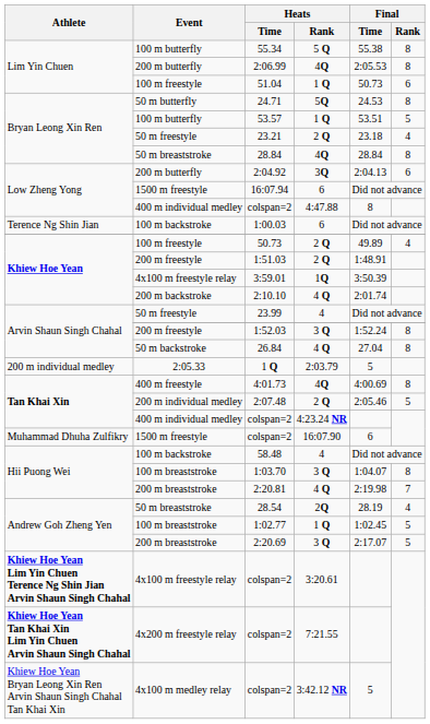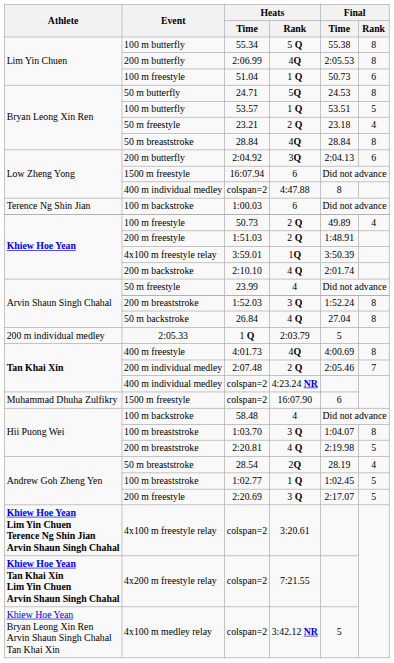1:52.03 | Event: 200 m freestyle -> 200 m breaststroke
2:07.48 | Final / Rank: 5 -> 7
2:20.81 | Final / Rank: 7 -> 5
2:20.69 | Event: 200 m breaststroke -> 200 m freestyle
